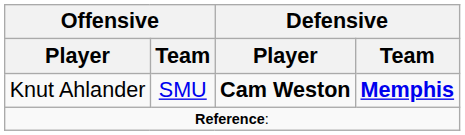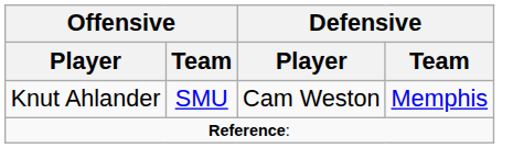Knut Ahlander | Defensive / Player: bold -> normal
Knut Ahlander | Defensive / Team: bold -> normal
